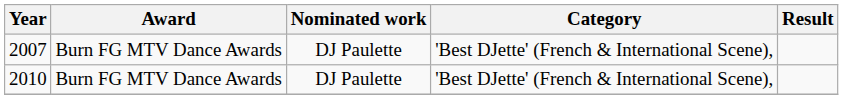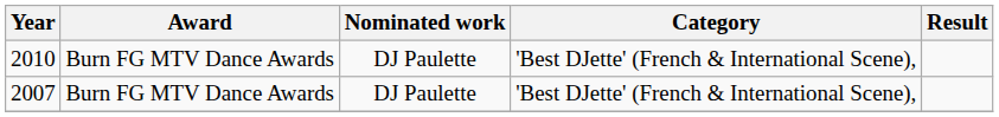rows swapped: 2010 <-> 2007
